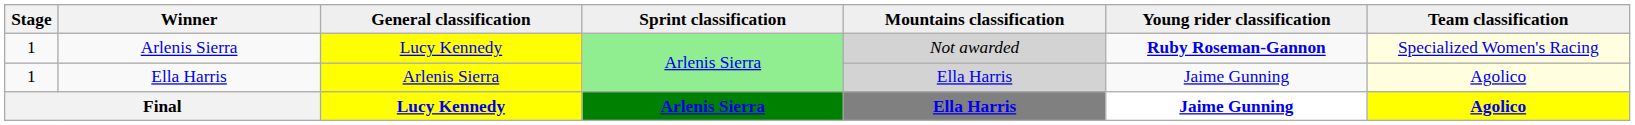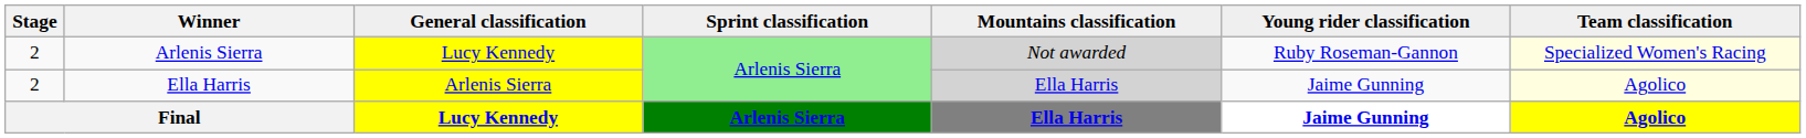row 2 | Stage: 1 -> 2
row 2 | Young rider classification: bold -> normal
row 3 | Stage: 1 -> 2
